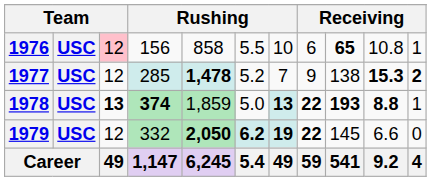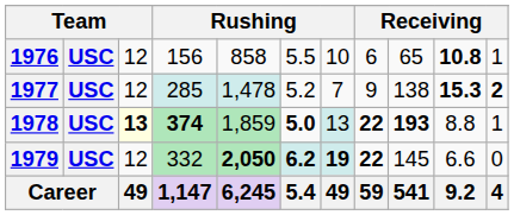1976 | column 3: pink background -> no background
1976 | column 9: bold -> normal
1976 | column 10: normal -> bold
1977 | column 5: bold -> normal
1978 | column 3: no background -> lightyellow background
1978 | column 6: normal -> bold
1978 | column 7: bold -> normal
1978 | column 10: bold -> normal
